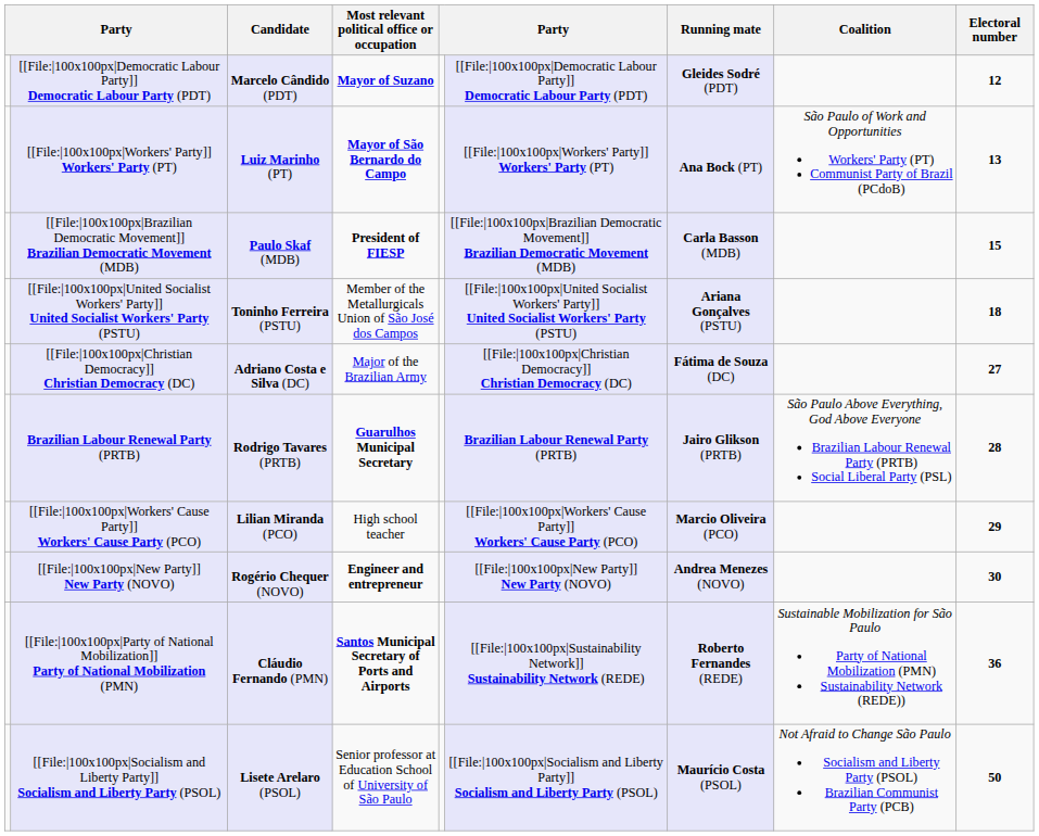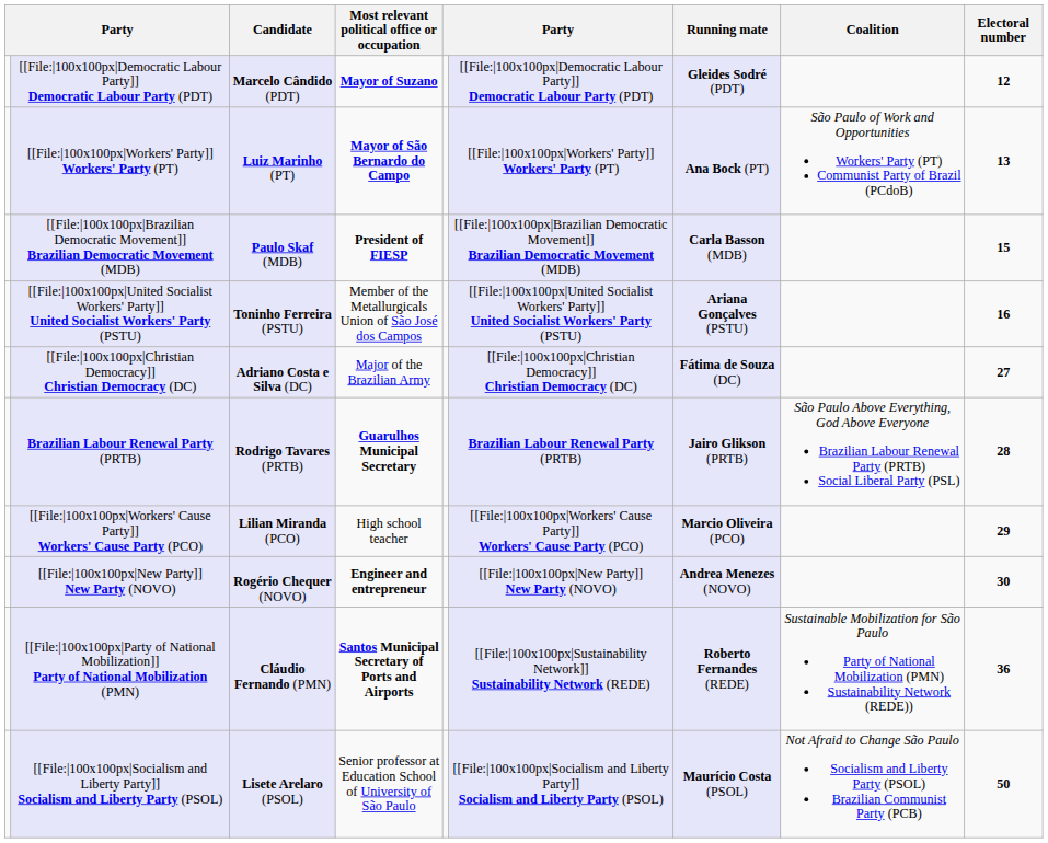row 5 | Electoral number: 18 -> 16
